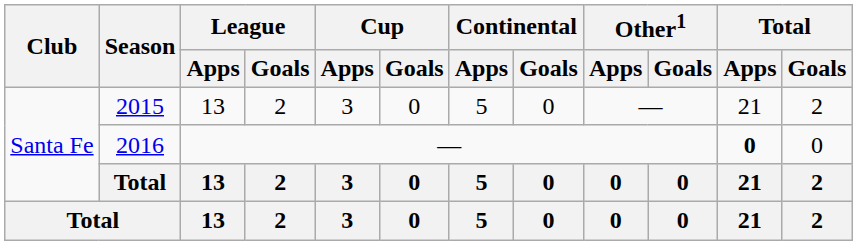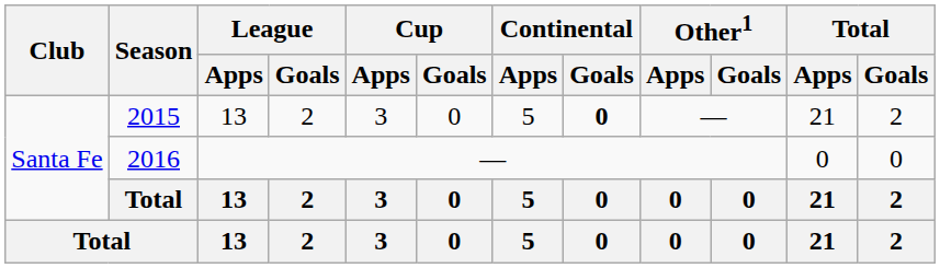2015 | Continental / Goals: normal -> bold
2016 | Total / Apps: bold -> normal
